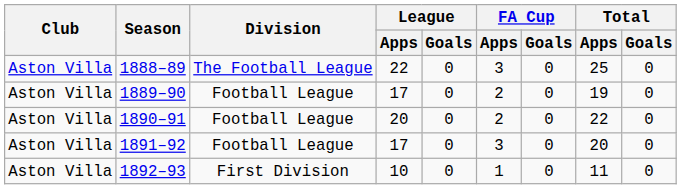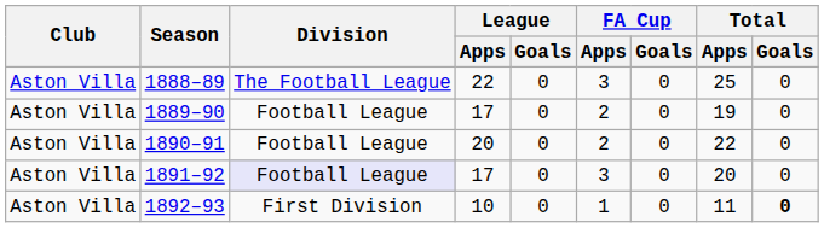1891–92 | Division: no background -> lavender background
1892–93 | Total / Goals: normal -> bold
